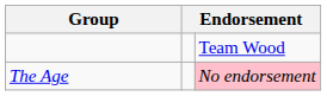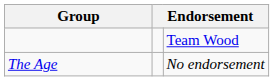The Age | column 3: pink background -> no background
